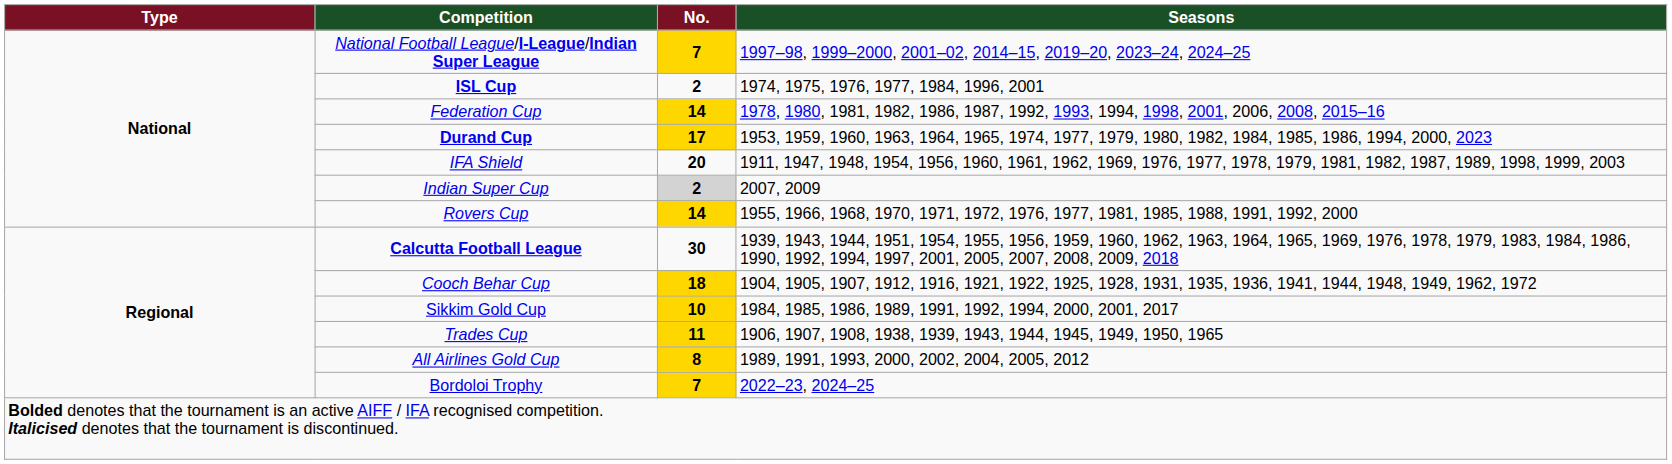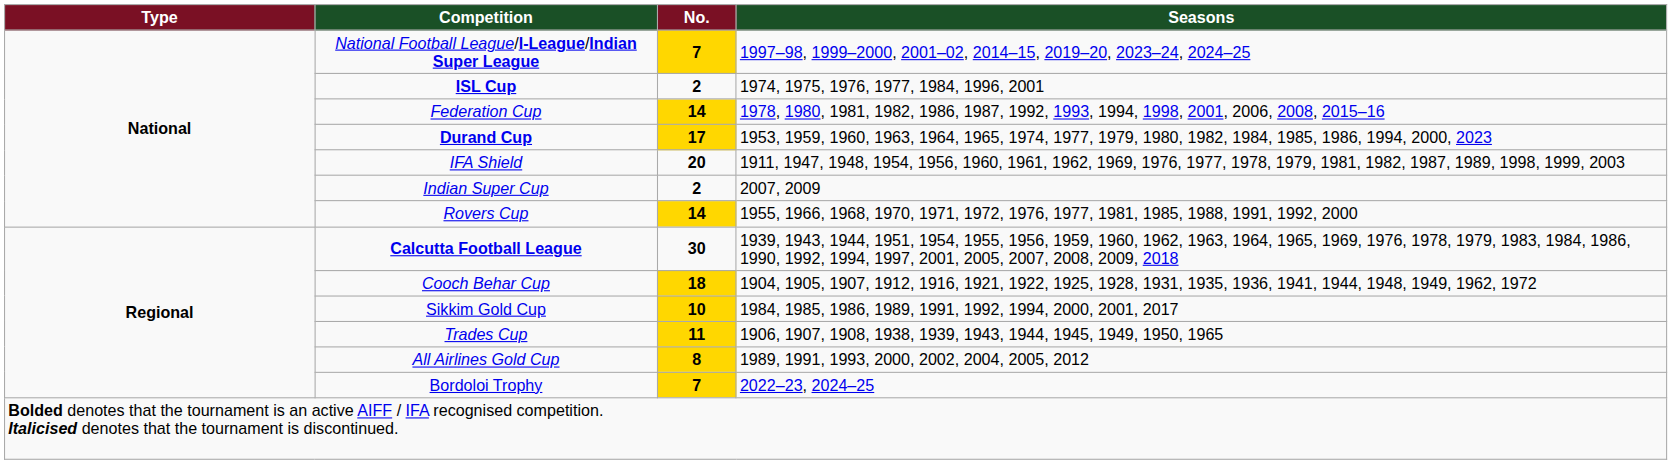Indian Super Cup | No.: lightgrey background -> no background
